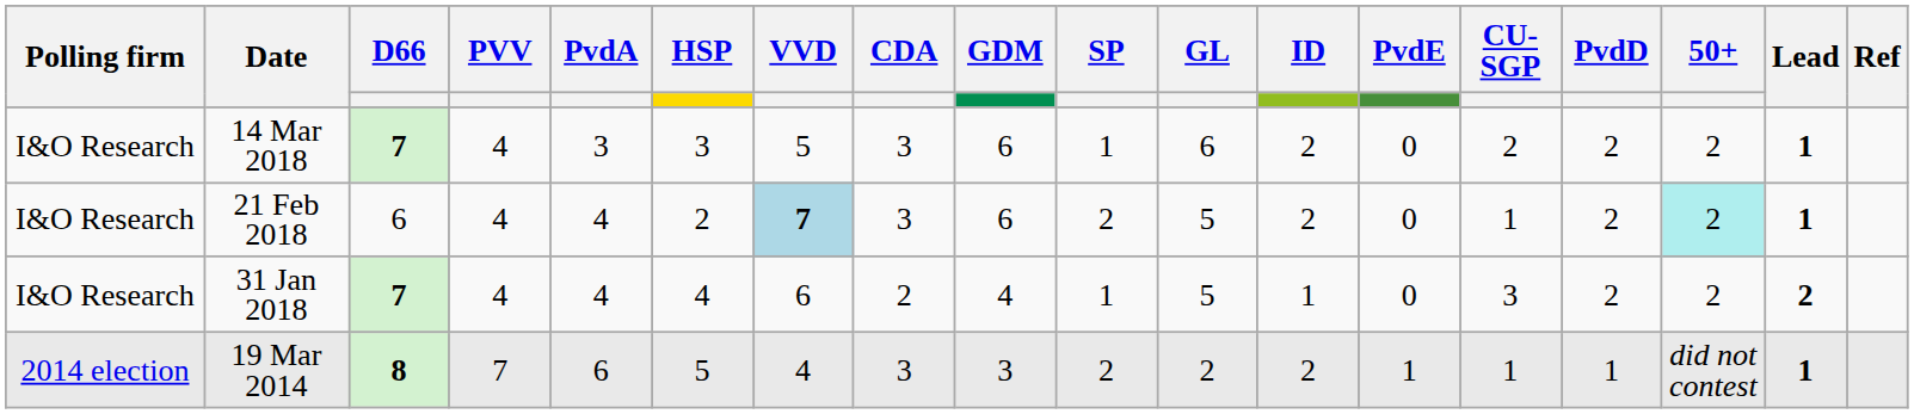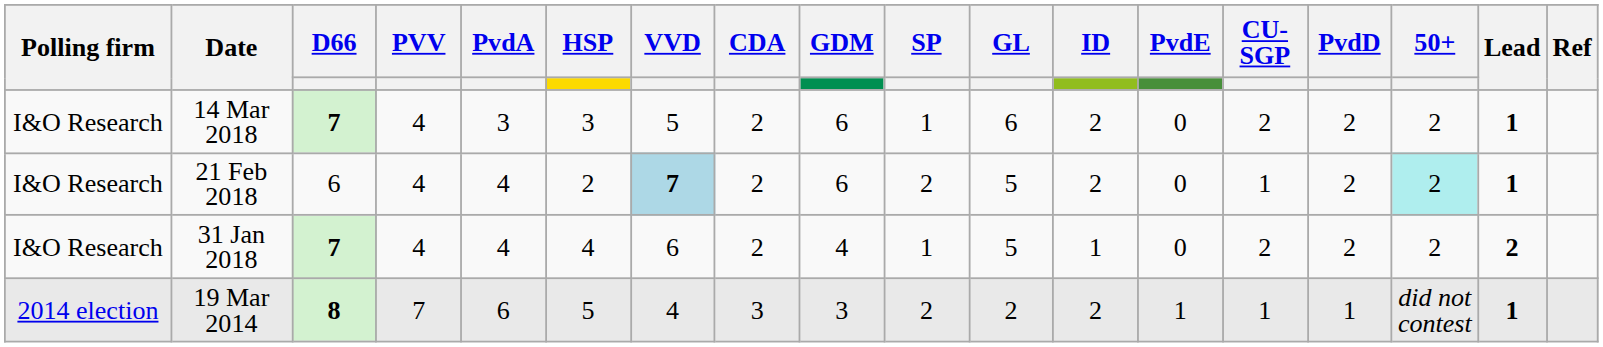14 Mar 2018 | CDA: 3 -> 2
21 Feb 2018 | CDA: 3 -> 2
31 Jan 2018 | CU-SGP: 3 -> 2
